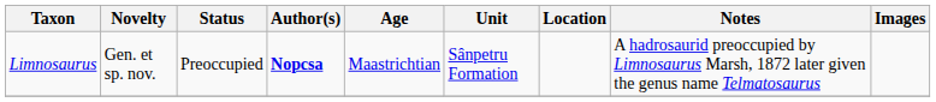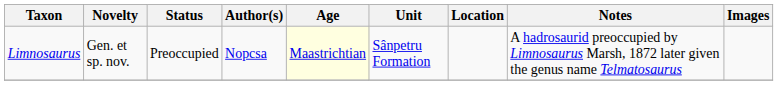Limnosaurus | Author(s): bold -> normal
Limnosaurus | Age: no background -> lightyellow background
